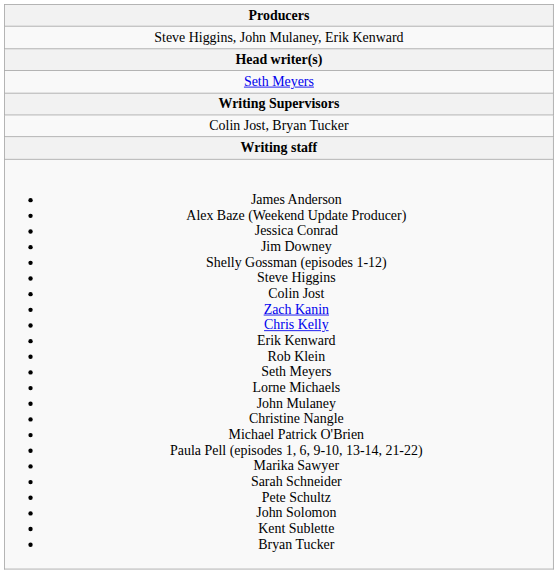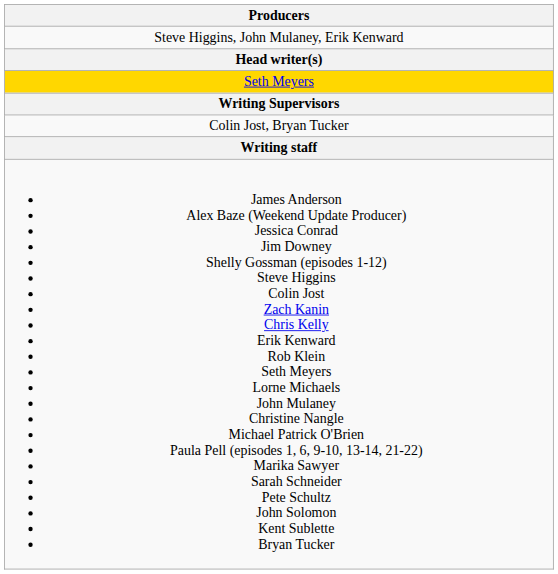row 4 | column 1: no background -> gold background
